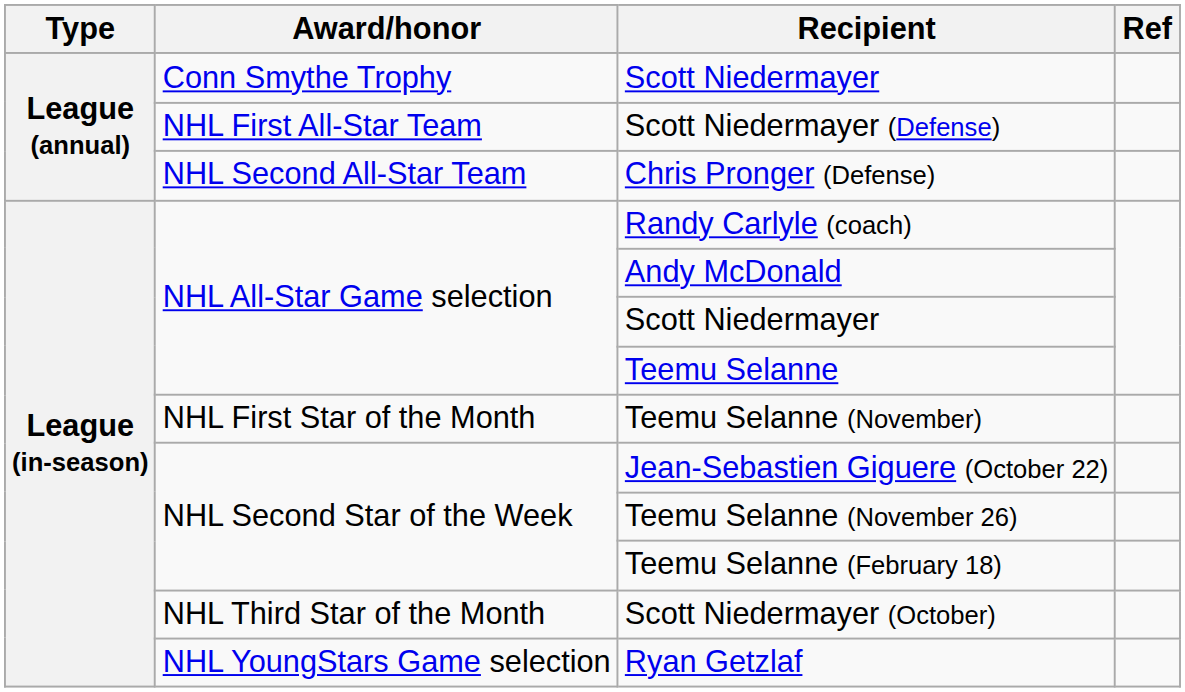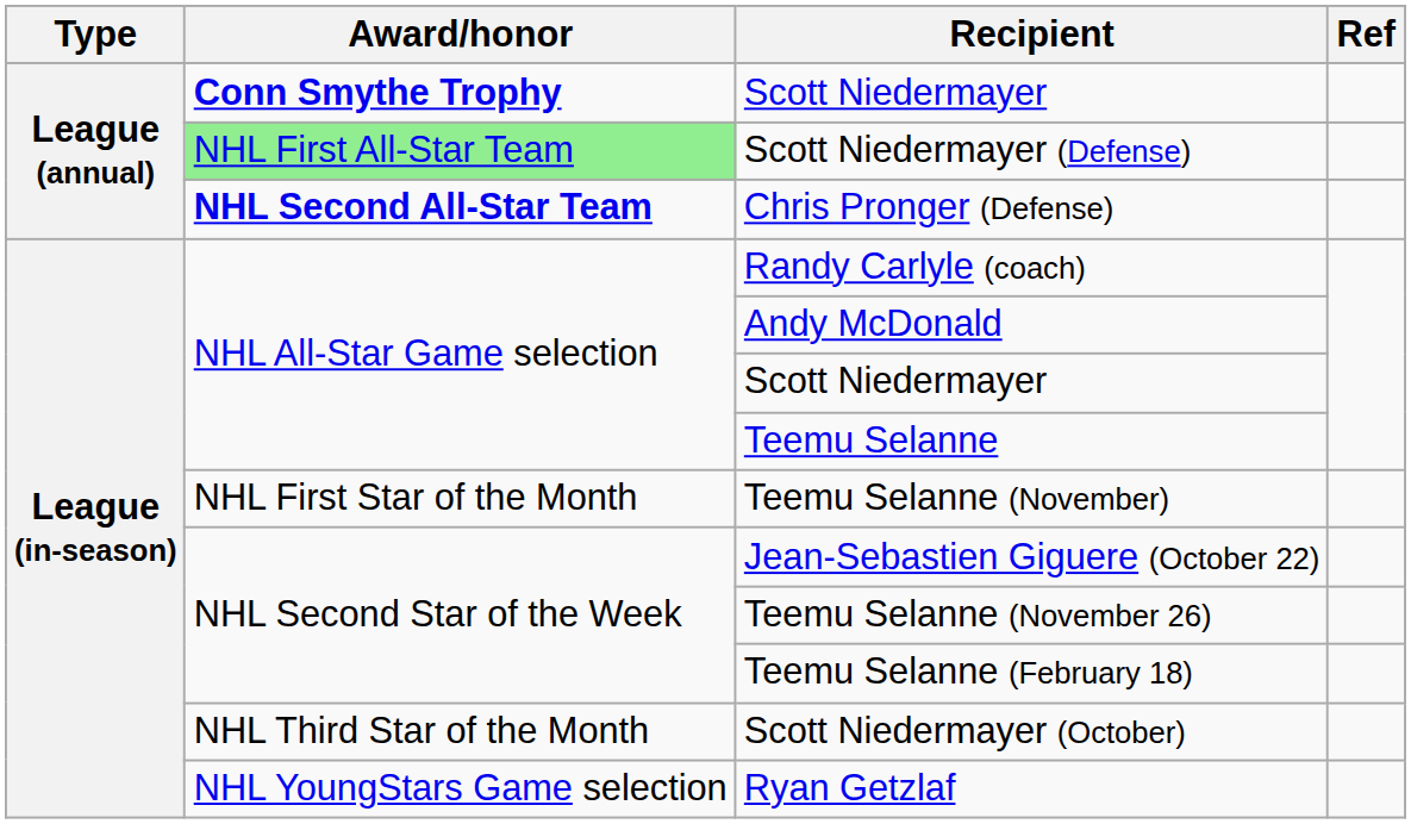Conn Smythe Trophy / Scott Niedermayer | Award/honor: normal -> bold
Scott Niedermayer (Defense) | Award/honor: no background -> lightgreen background
Chris Pronger (Defense) | Award/honor: normal -> bold
